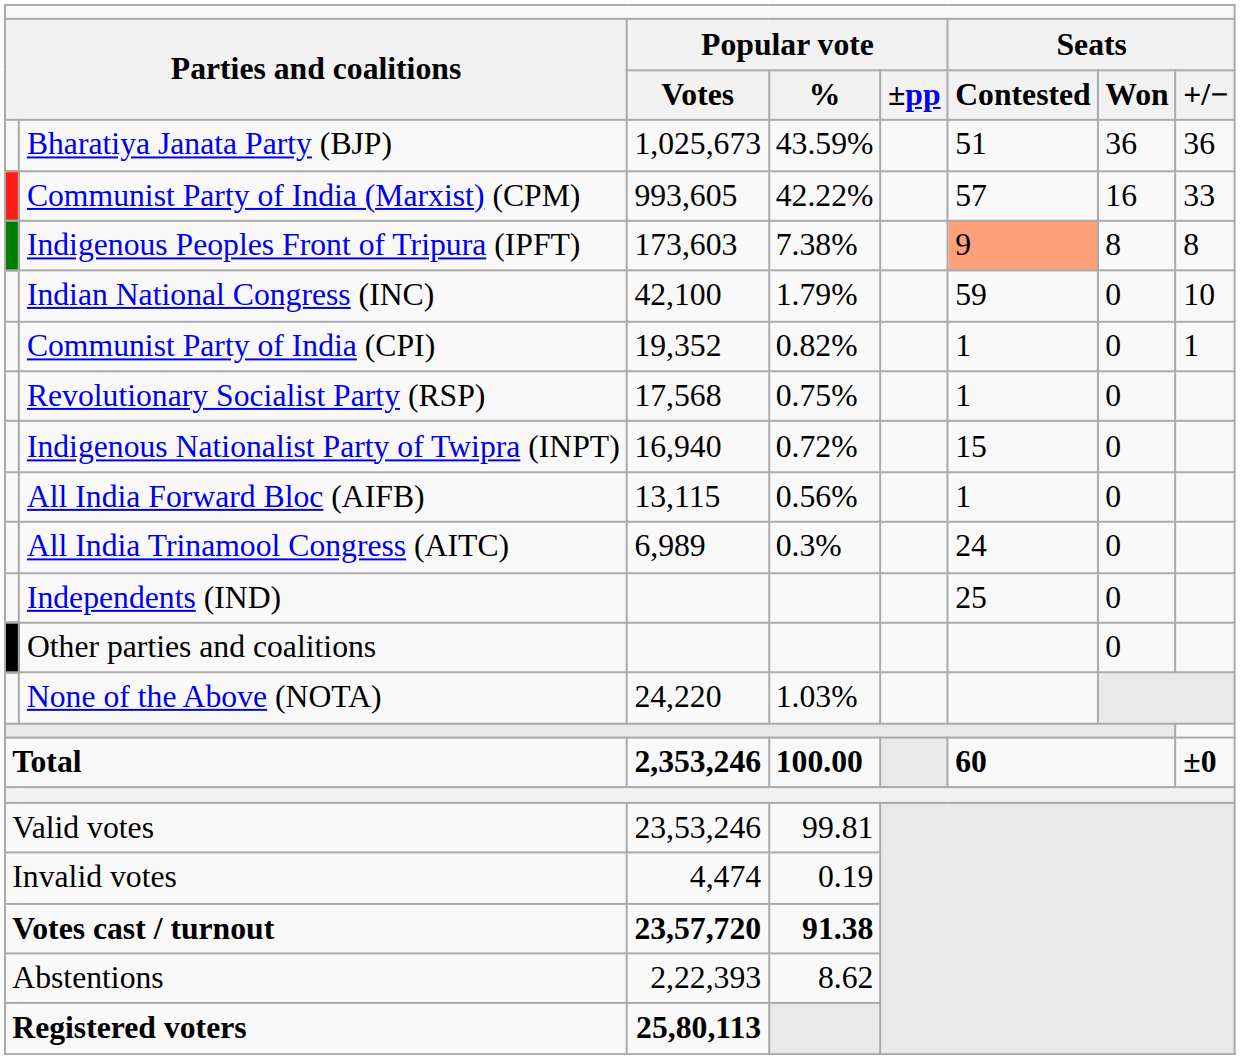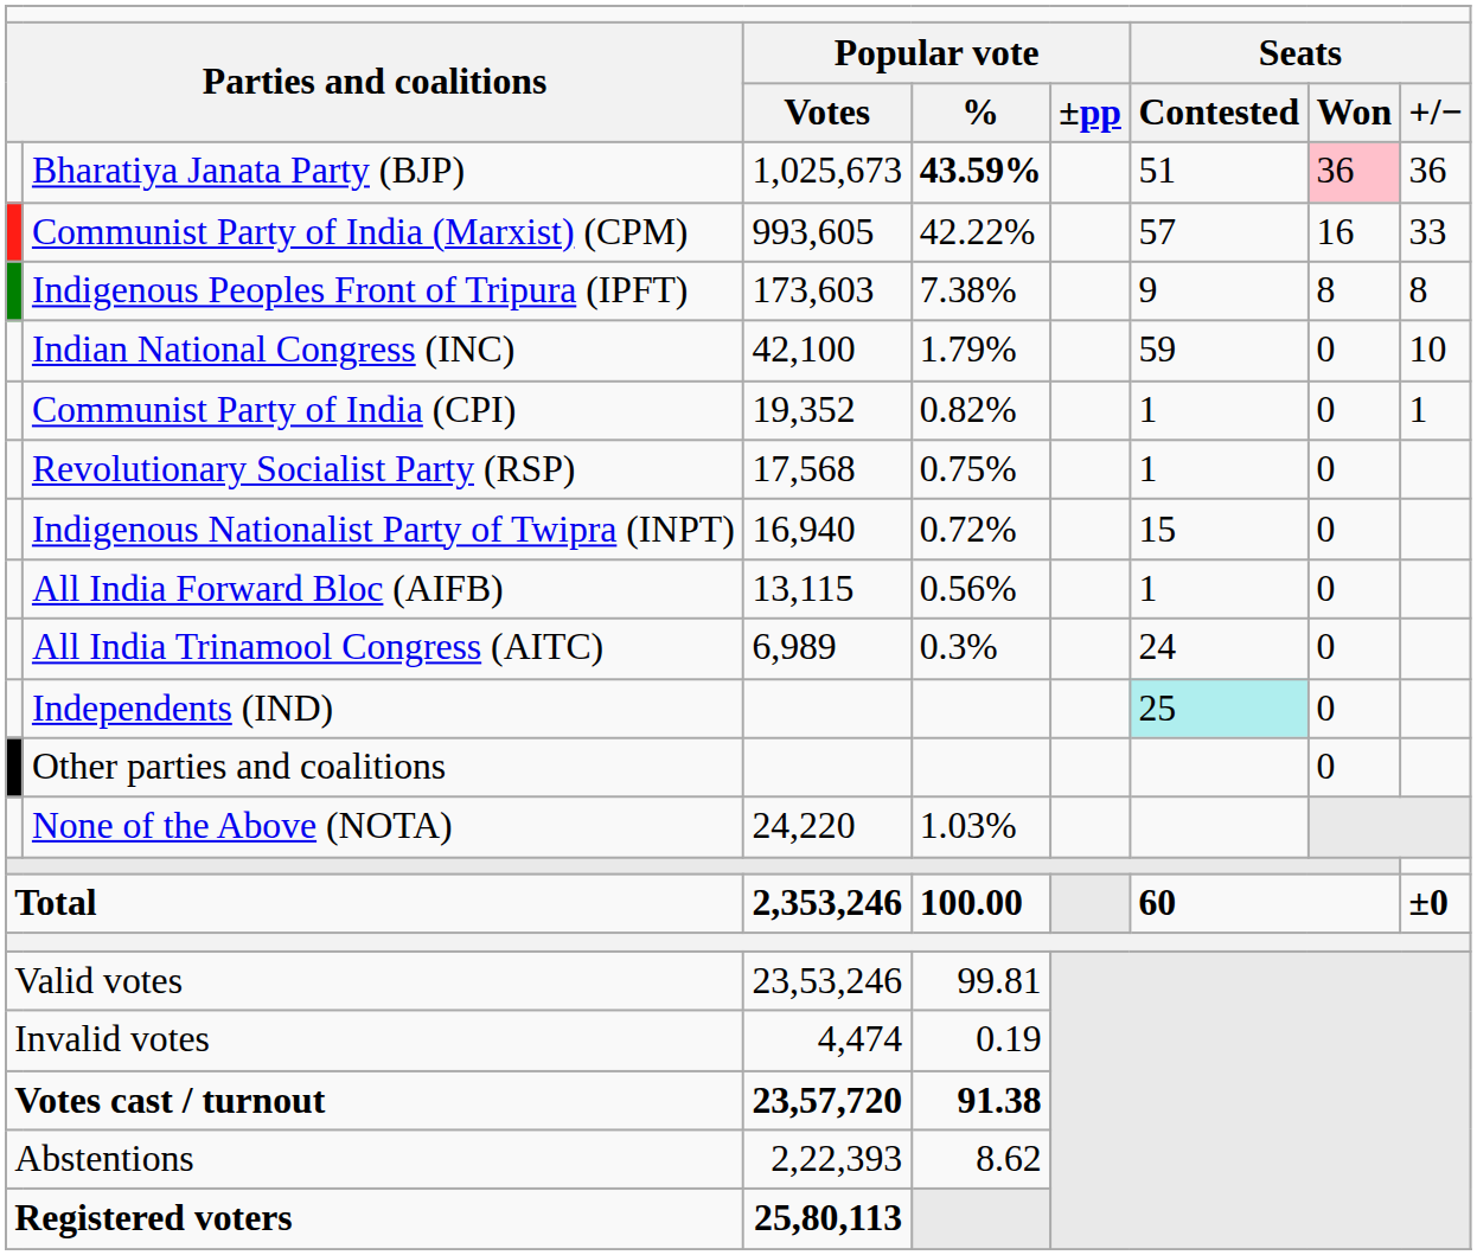Bharatiya Janata Party (BJP) | column 4: normal -> bold
Bharatiya Janata Party (BJP) | column 7: no background -> pink background
Indigenous Peoples Front of Tripura (IPFT) | column 6: lightsalmon background -> no background
Independents (IND) | column 6: no background -> paleturquoise background
